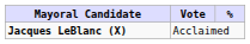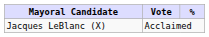Jacques LeBlanc (X) | Mayoral Candidate: bold -> normal
